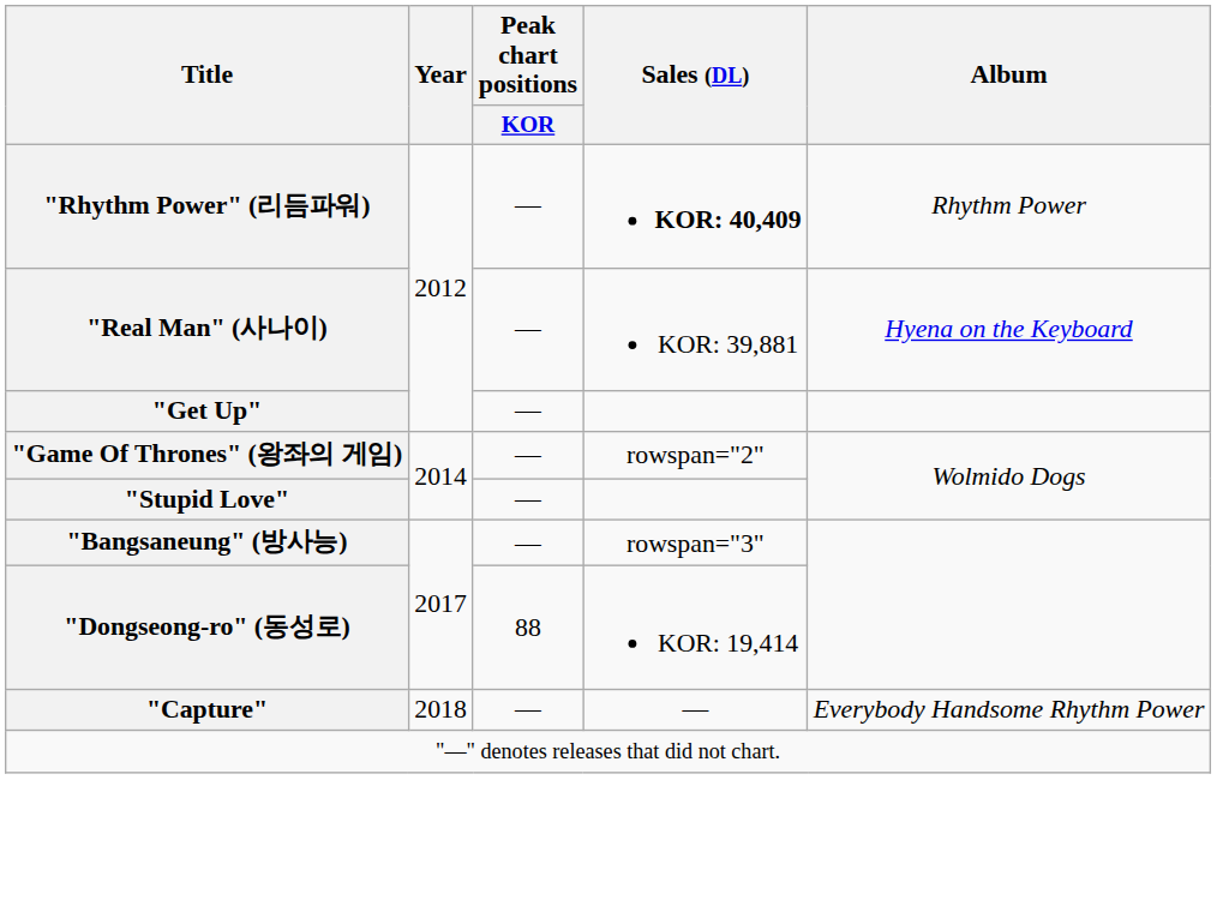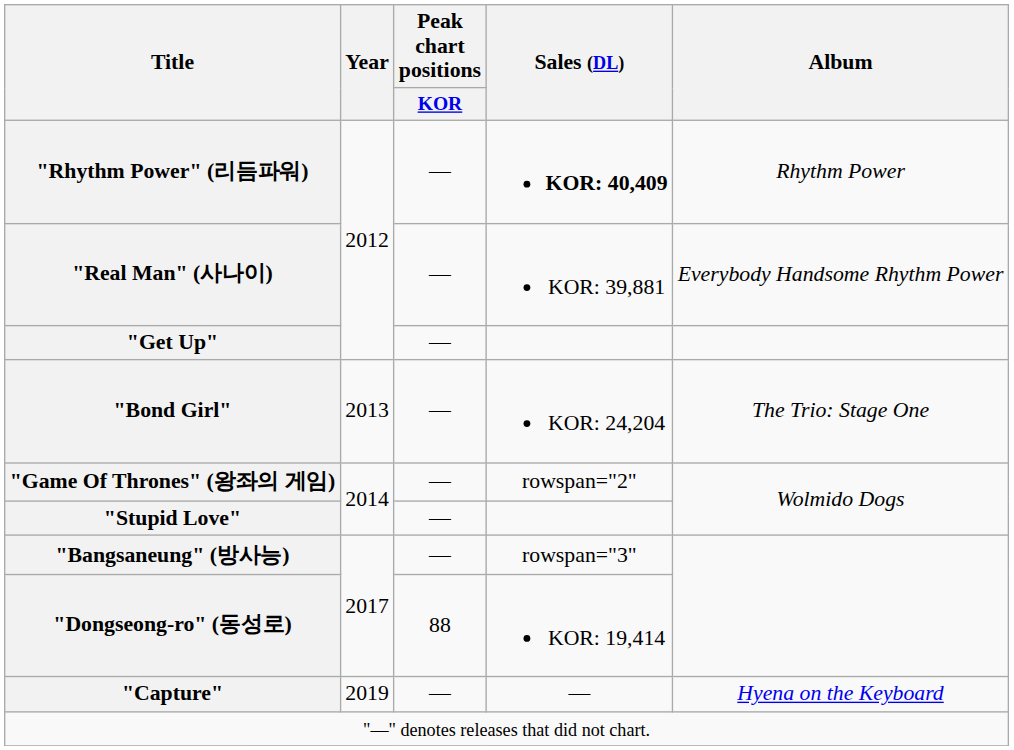"Real Man" (사나이) | Album: Hyena on the Keyboard -> Everybody Handsome Rhythm Power
+ row: "Bond Girl" | 2013 | — | KOR: 24,204 | The Trio: Stage One
"Capture" | Year: 2018 -> 2019
"Capture" | Album: Everybody Handsome Rhythm Power -> Hyena on the Keyboard
